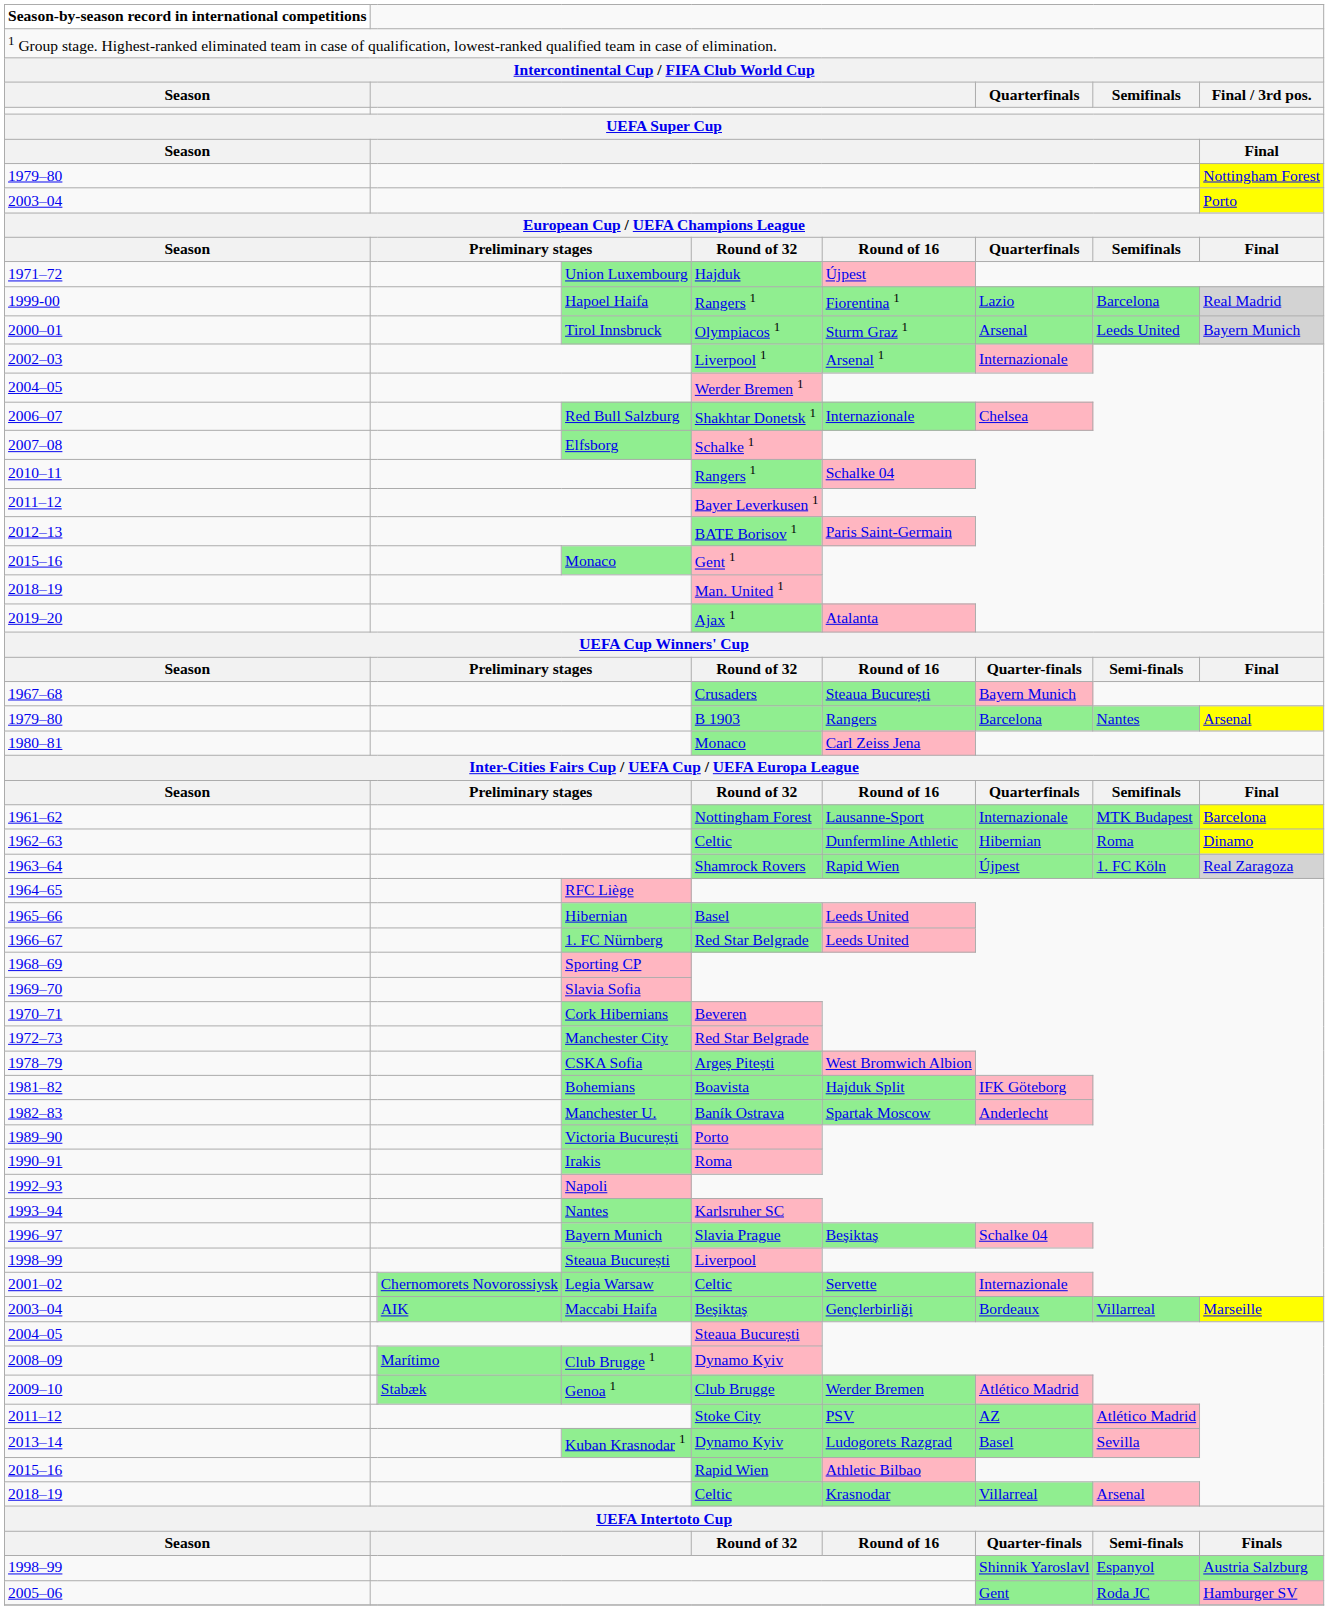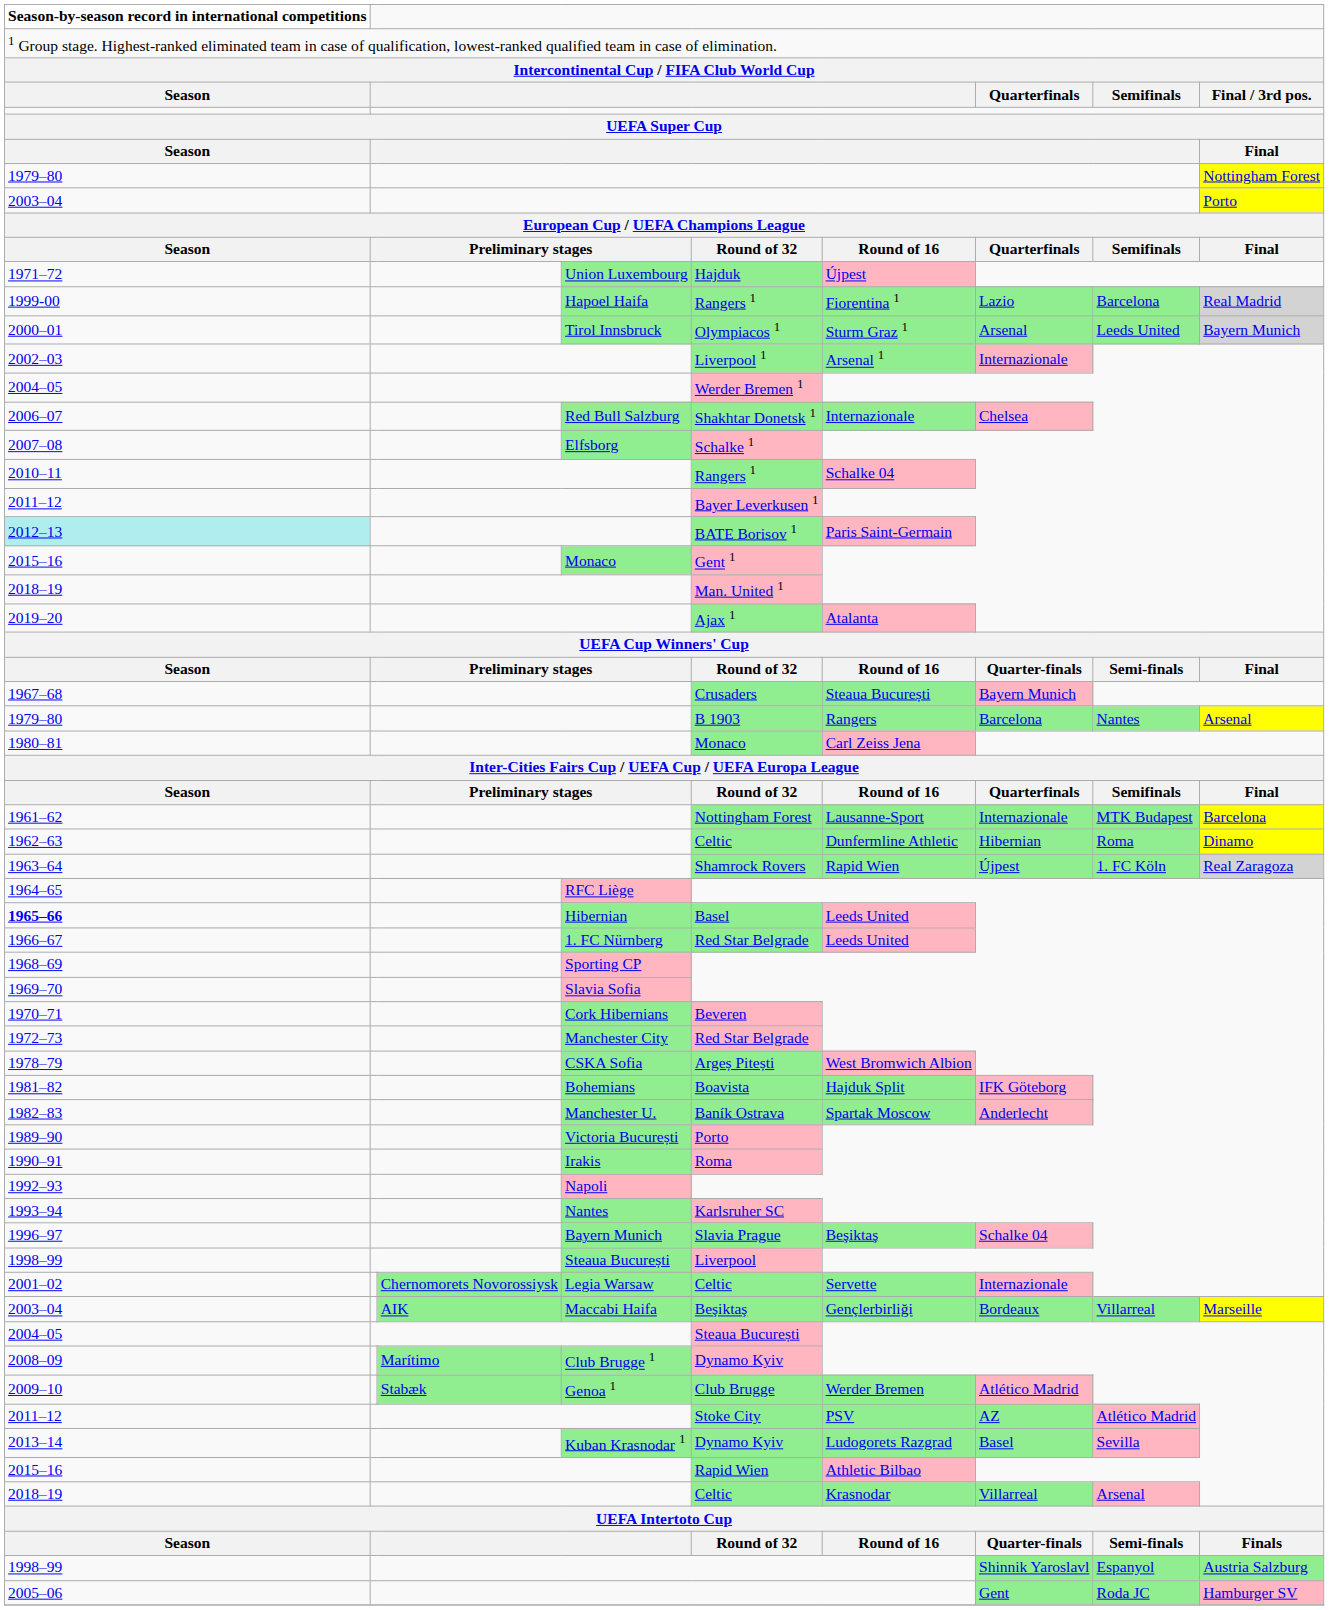2012–13 | Season-by-season record in international competitions: no background -> paleturquoise background
1965–66 | Season-by-season record in international competitions: normal -> bold
